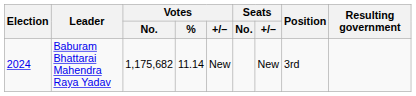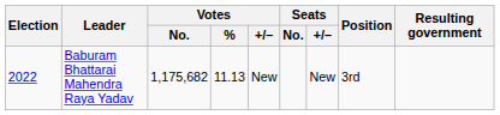Baburam Bhattarai Mahendra Raya Yadav | Election: 2024 -> 2022
Baburam Bhattarai Mahendra Raya Yadav | Votes / %: 11.14 -> 11.13
